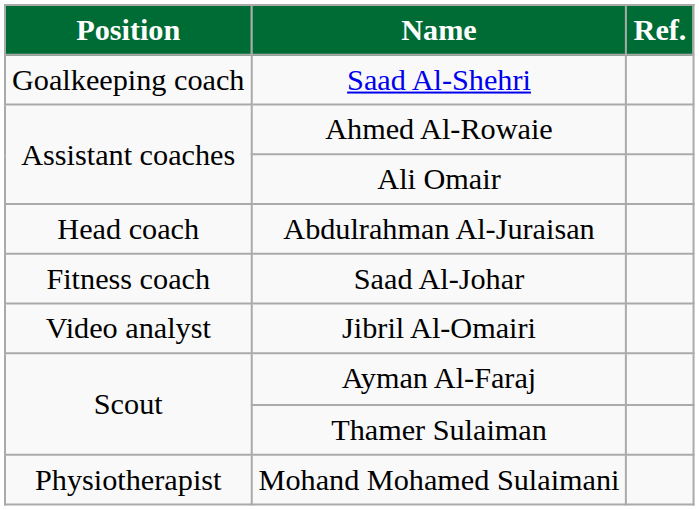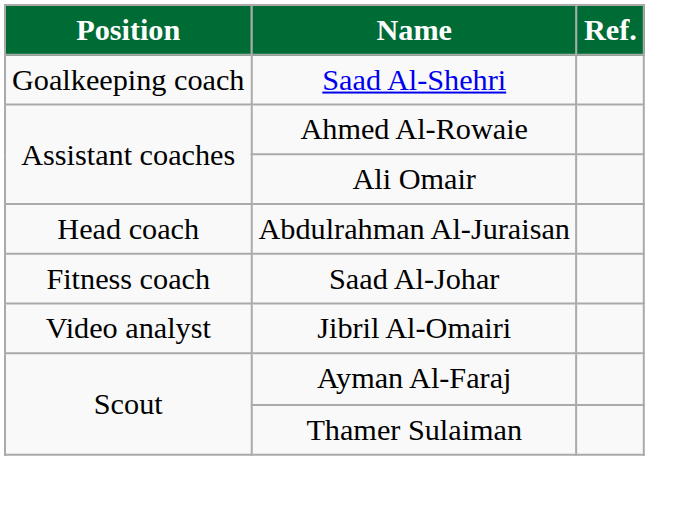- row: Physiotherapist | Mohand Mohamed Sulaimani
